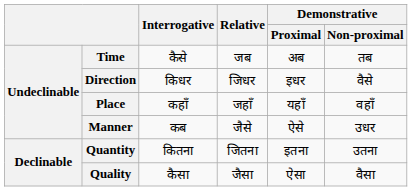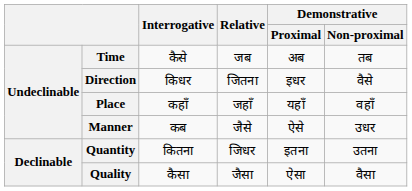Direction | Relative: जिधर -> जितना
Quantity | Relative: जितना -> जिधर
